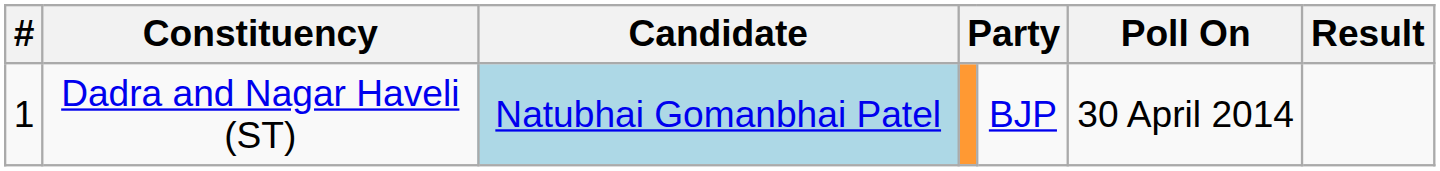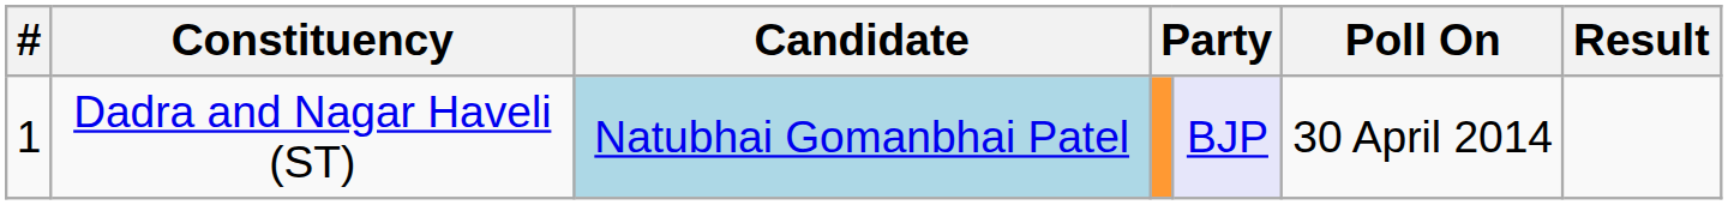Dadra and Nagar Haveli (ST) | column 5: no background -> lavender background
